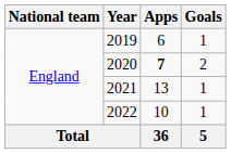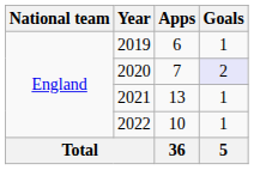2020 | Apps: bold -> normal
2020 | Goals: no background -> lavender background
